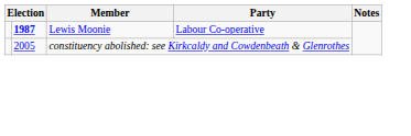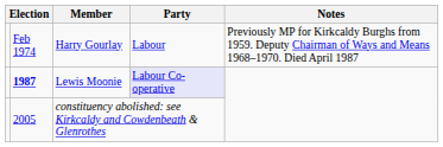+ row: Feb 1974 | Harry Gourlay | Labour | Previously MP for Kirkcaldy Burghs from 1959. Deputy Chairman of Ways and Means 1968–1970. Died April 1987
Lewis Moonie | Party: no background -> lavender background
